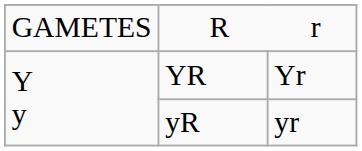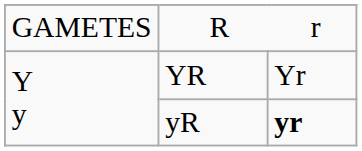yR | column 3: normal -> bold
